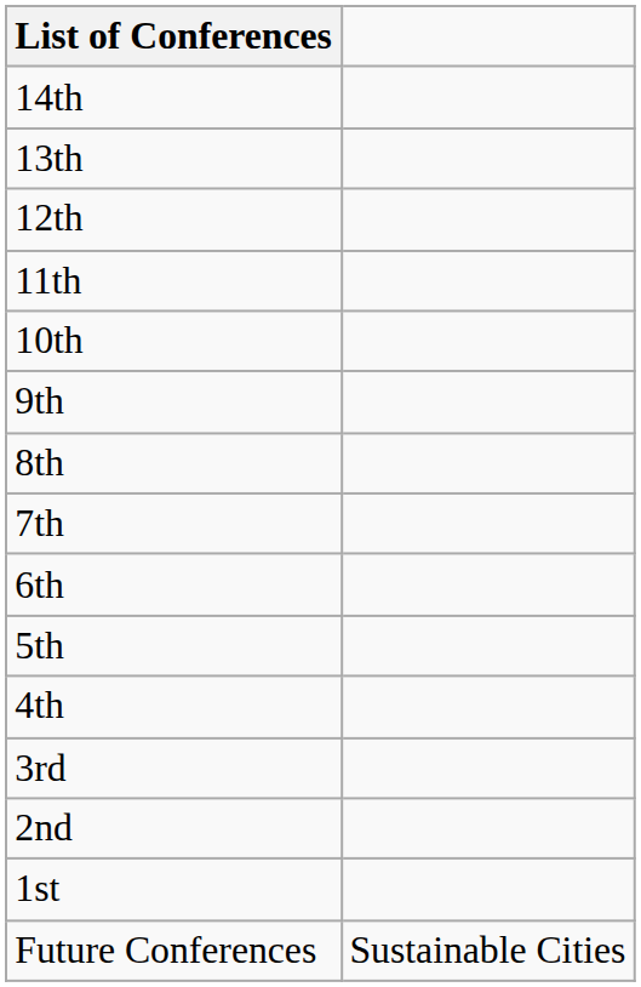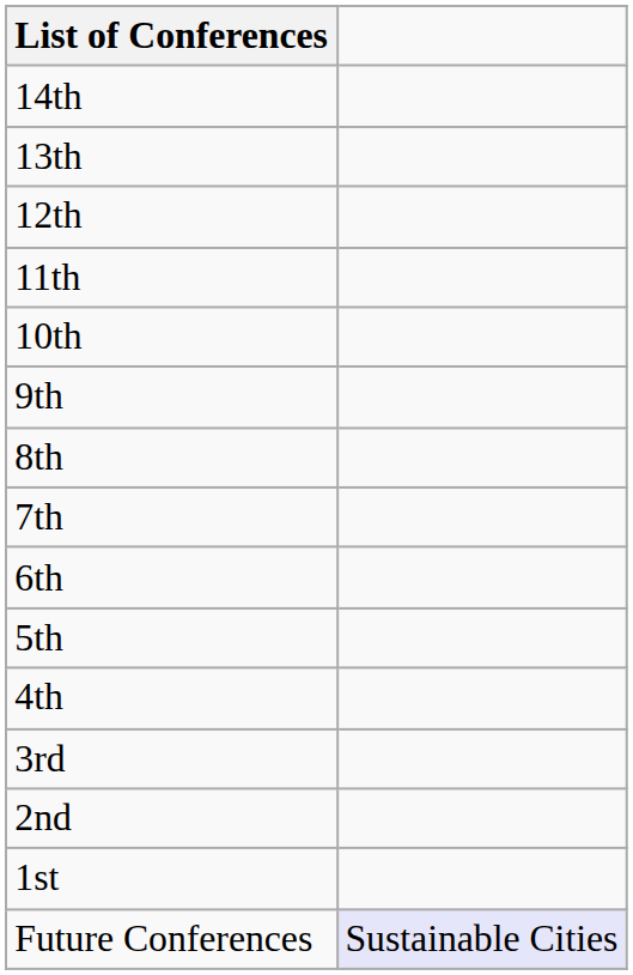Future Conferences | column 2: no background -> lavender background
